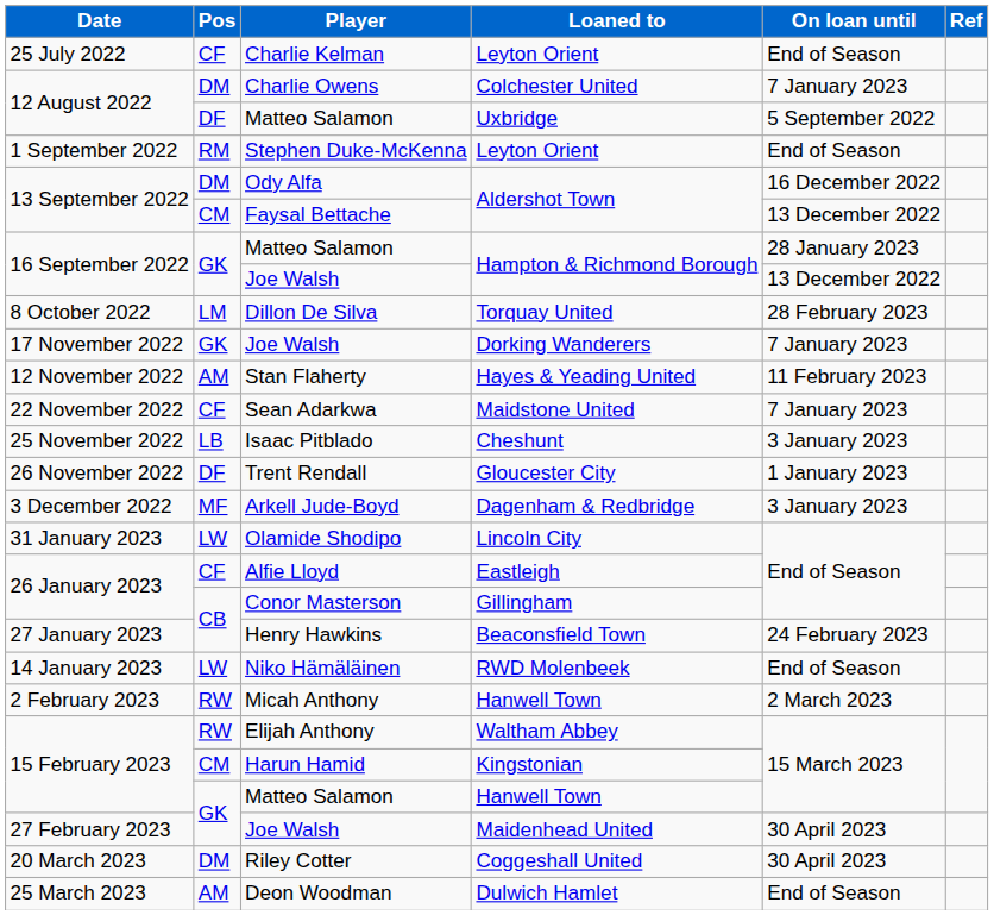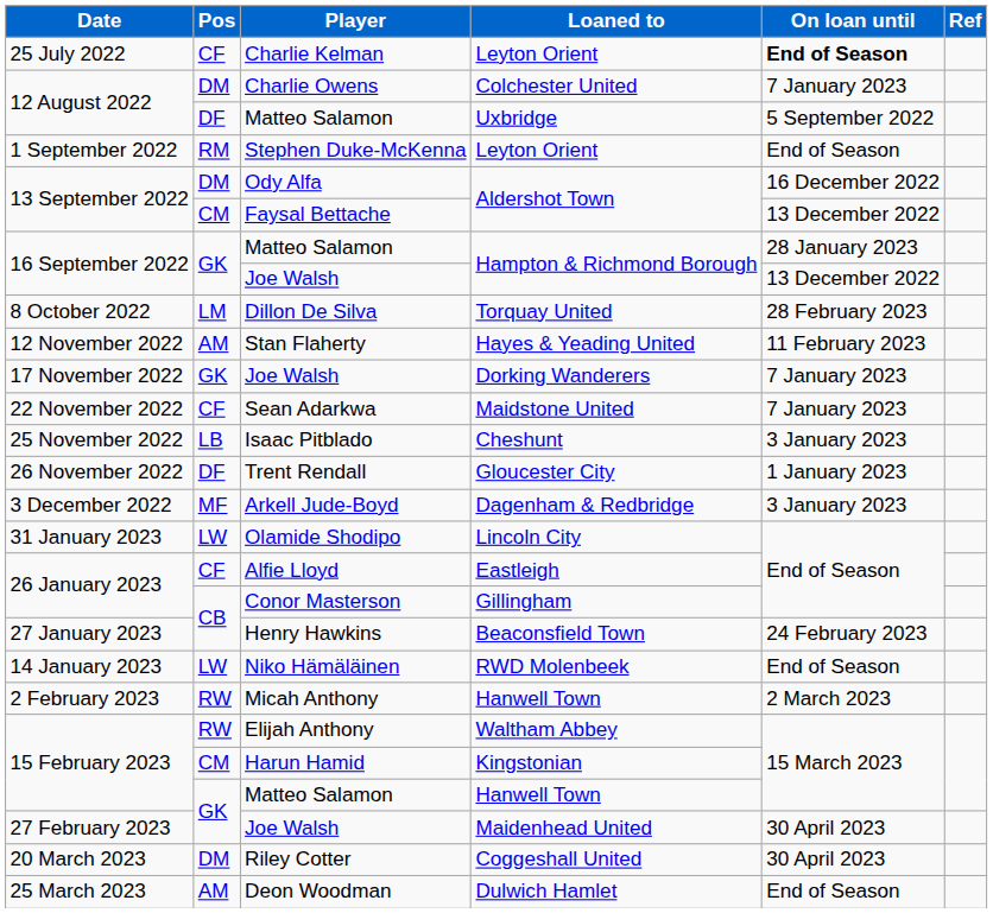Charlie Kelman | On loan until: normal -> bold
rows swapped: Stan Flaherty <-> Joe Walsh / Dorking Wanderers
